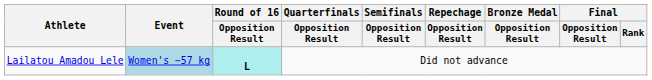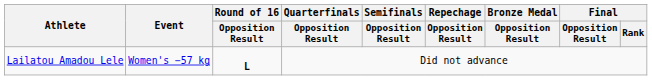Lailatou Amadou Lele | Event: lightblue background -> no background
Lailatou Amadou Lele | Round of 16 / Opposition Result: paleturquoise background -> no background
